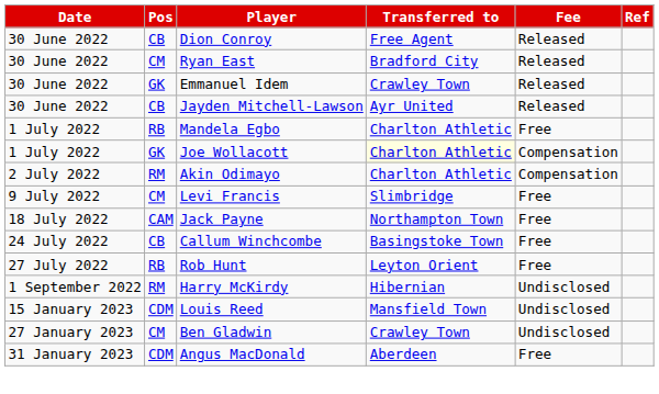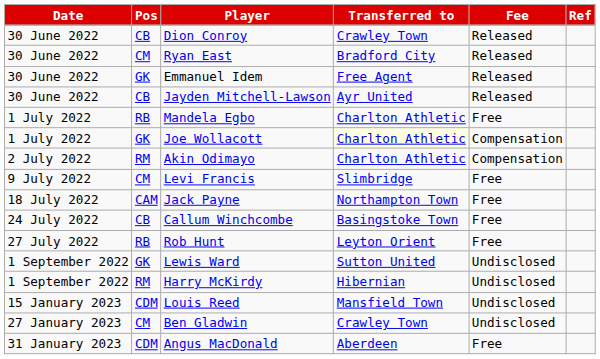Dion Conroy | Transferred to: Free Agent -> Crawley Town
Emmanuel Idem | Transferred to: Crawley Town -> Free Agent
+ row: 1 September 2022 | GK | Lewis Ward | Sutton United | Undisclosed
